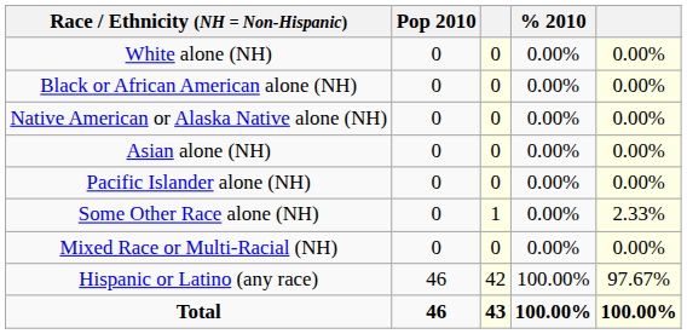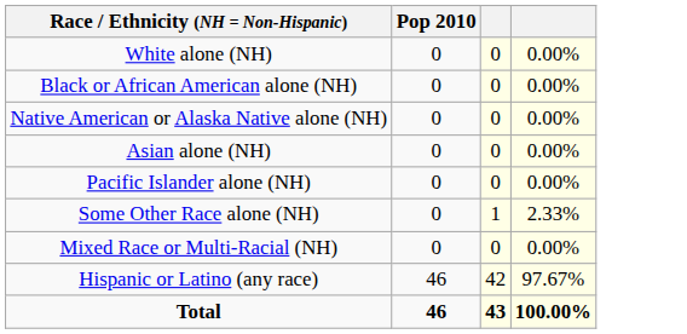- column: % 2010 | 0.00% | 0.00% | 0.00% | 0.00% | 0.00% | 0.00% | 0.00% | 100.00% | 100.00%
